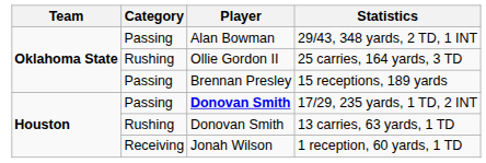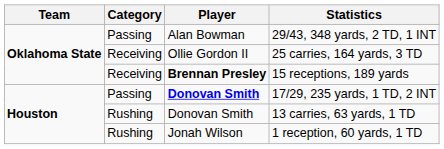25 carries, 164 yards, 3 TD | Category: Rushing -> Receiving
15 receptions, 189 yards | Category: Passing -> Receiving
15 receptions, 189 yards | Player: normal -> bold
1 reception, 60 yards, 1 TD | Category: Receiving -> Rushing
